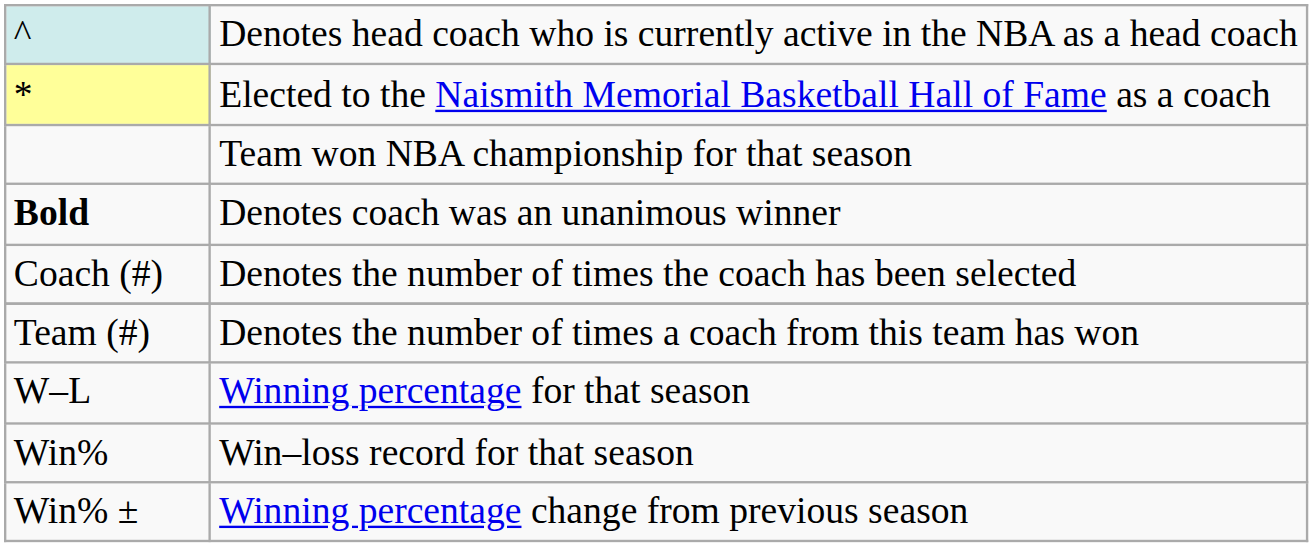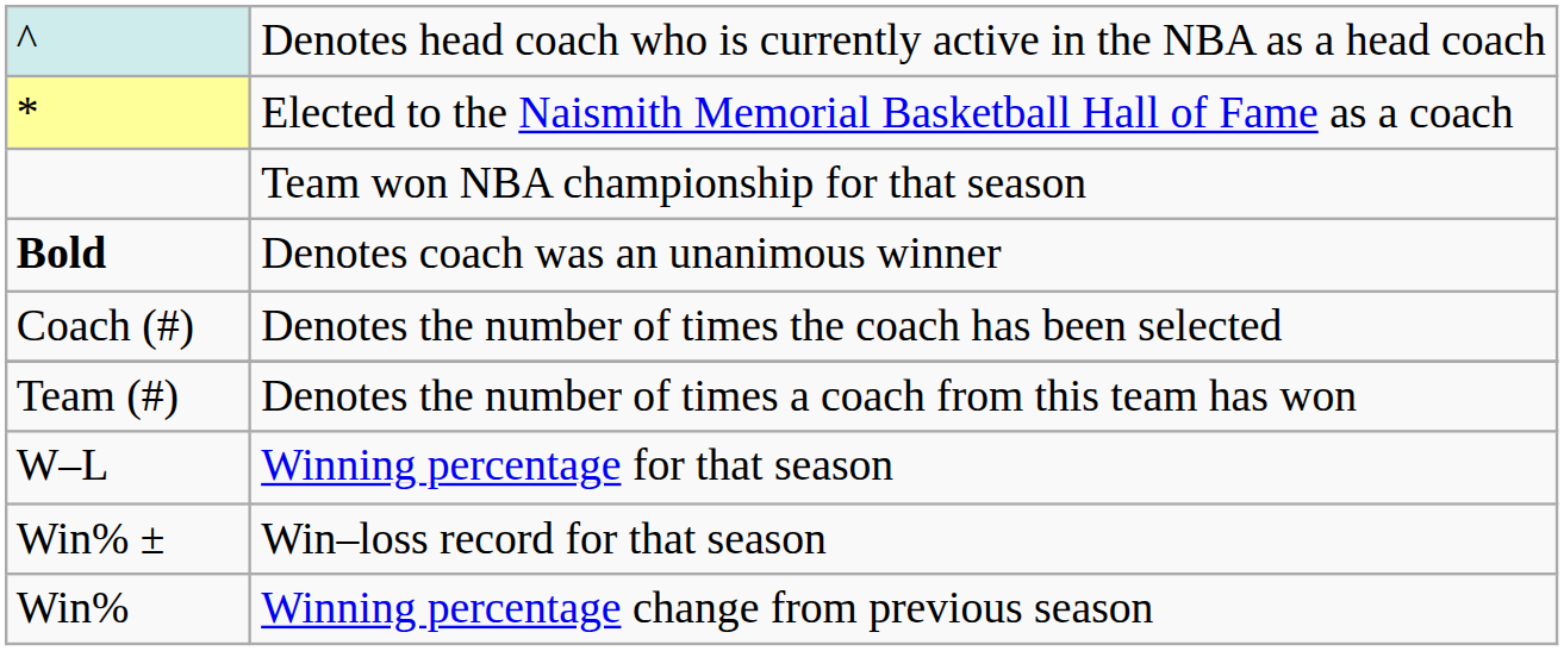row 8 | column 1: Win% -> Win% ±
row 9 | column 1: Win% ± -> Win%
